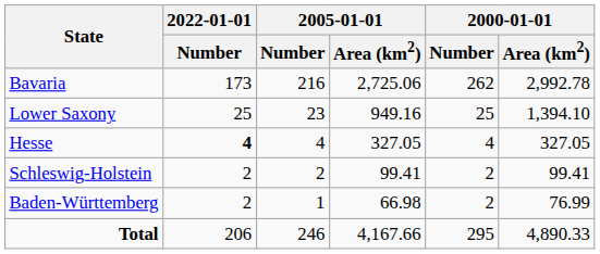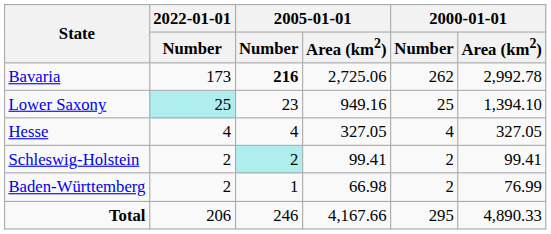Bavaria | 2005-01-01 / Number: normal -> bold
Lower Saxony | 2022-01-01 / Number: no background -> paleturquoise background
Hesse | 2022-01-01 / Number: bold -> normal
Schleswig-Holstein | 2005-01-01 / Number: no background -> paleturquoise background
